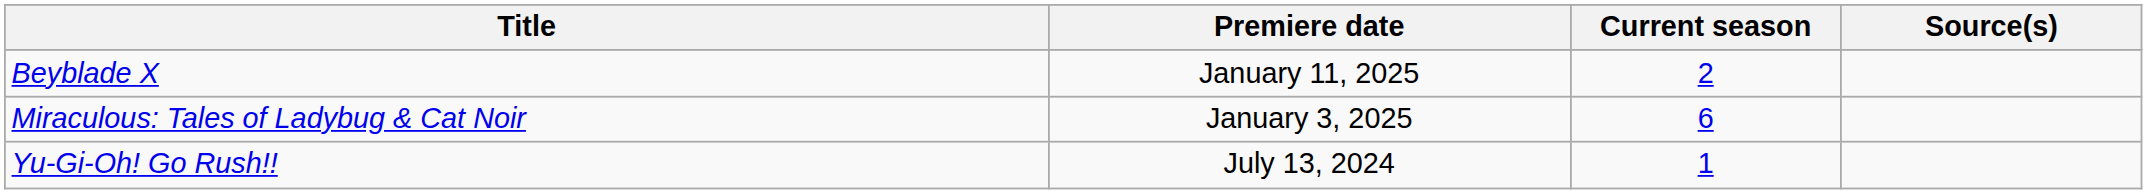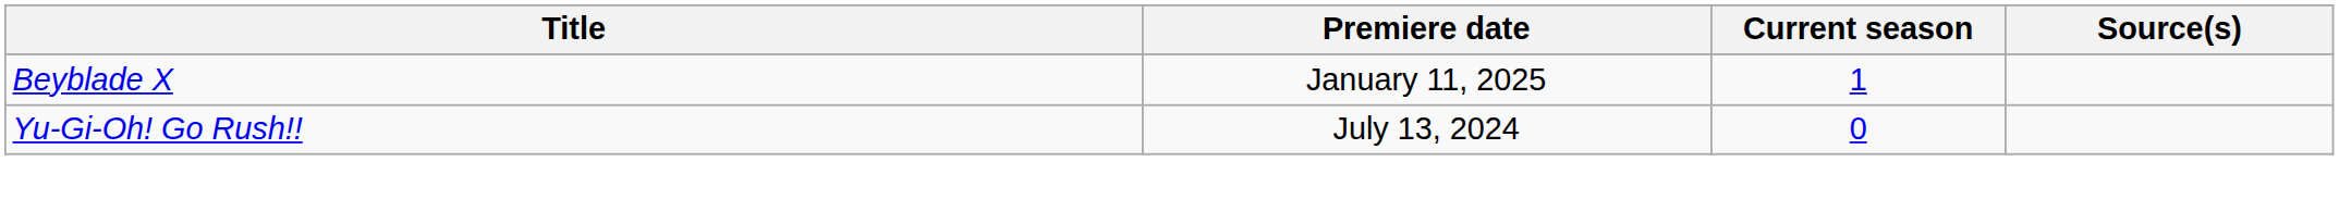Beyblade X | Current season: 2 -> 1
- row: Miraculous: Tales of Ladybug & Cat Noir | January 3, 2025 | 6
Yu-Gi-Oh! Go Rush!! | Current season: 1 -> 0
